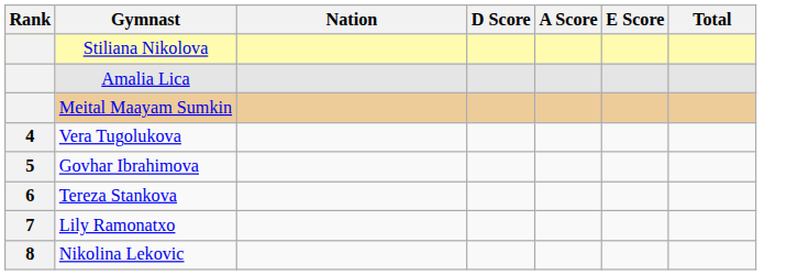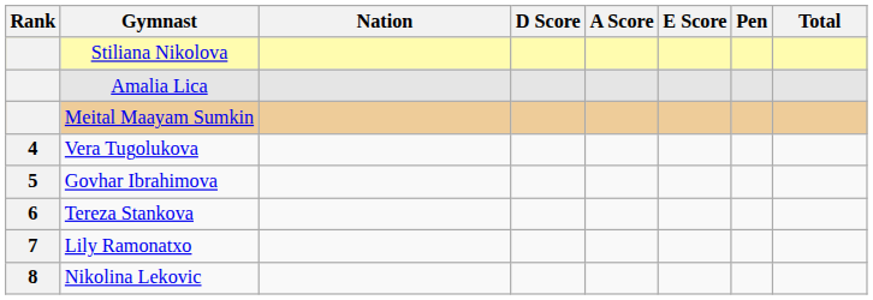+ column: Pen
